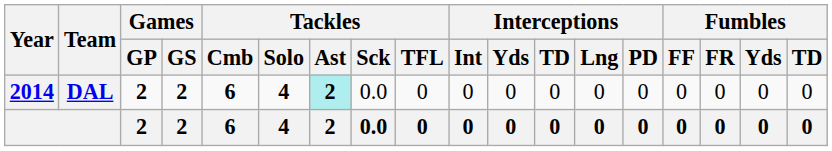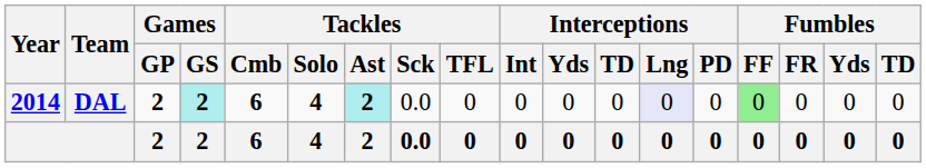DAL | Games / GS: no background -> paleturquoise background
DAL | Interceptions / Lng: no background -> lavender background
DAL | Fumbles / FF: no background -> lightgreen background
